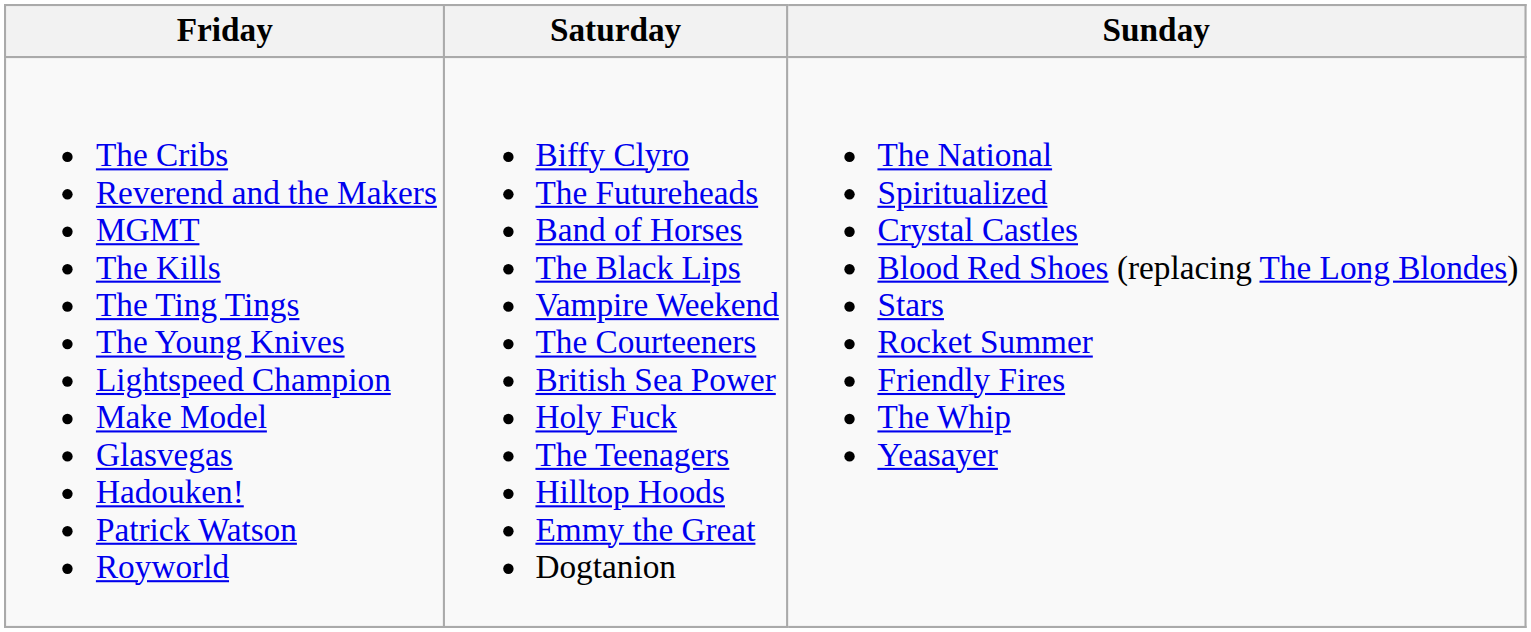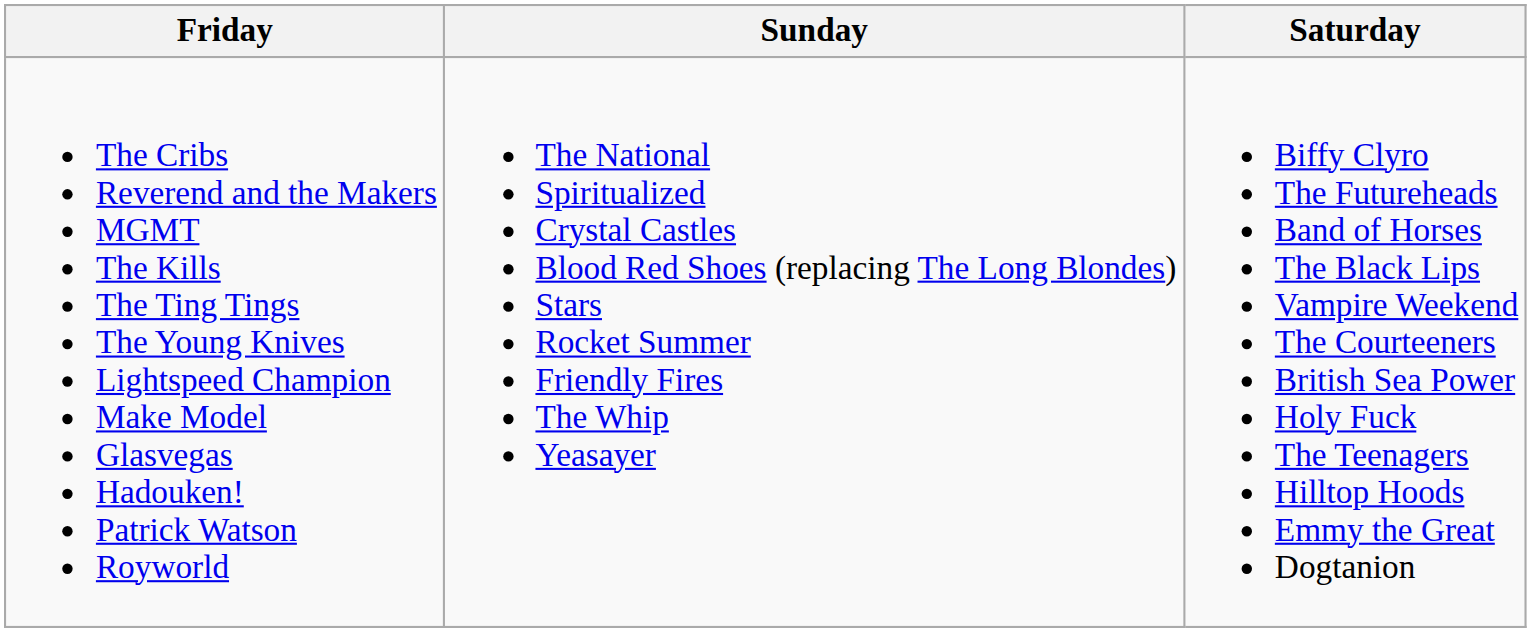columns swapped: Saturday <-> Sunday
